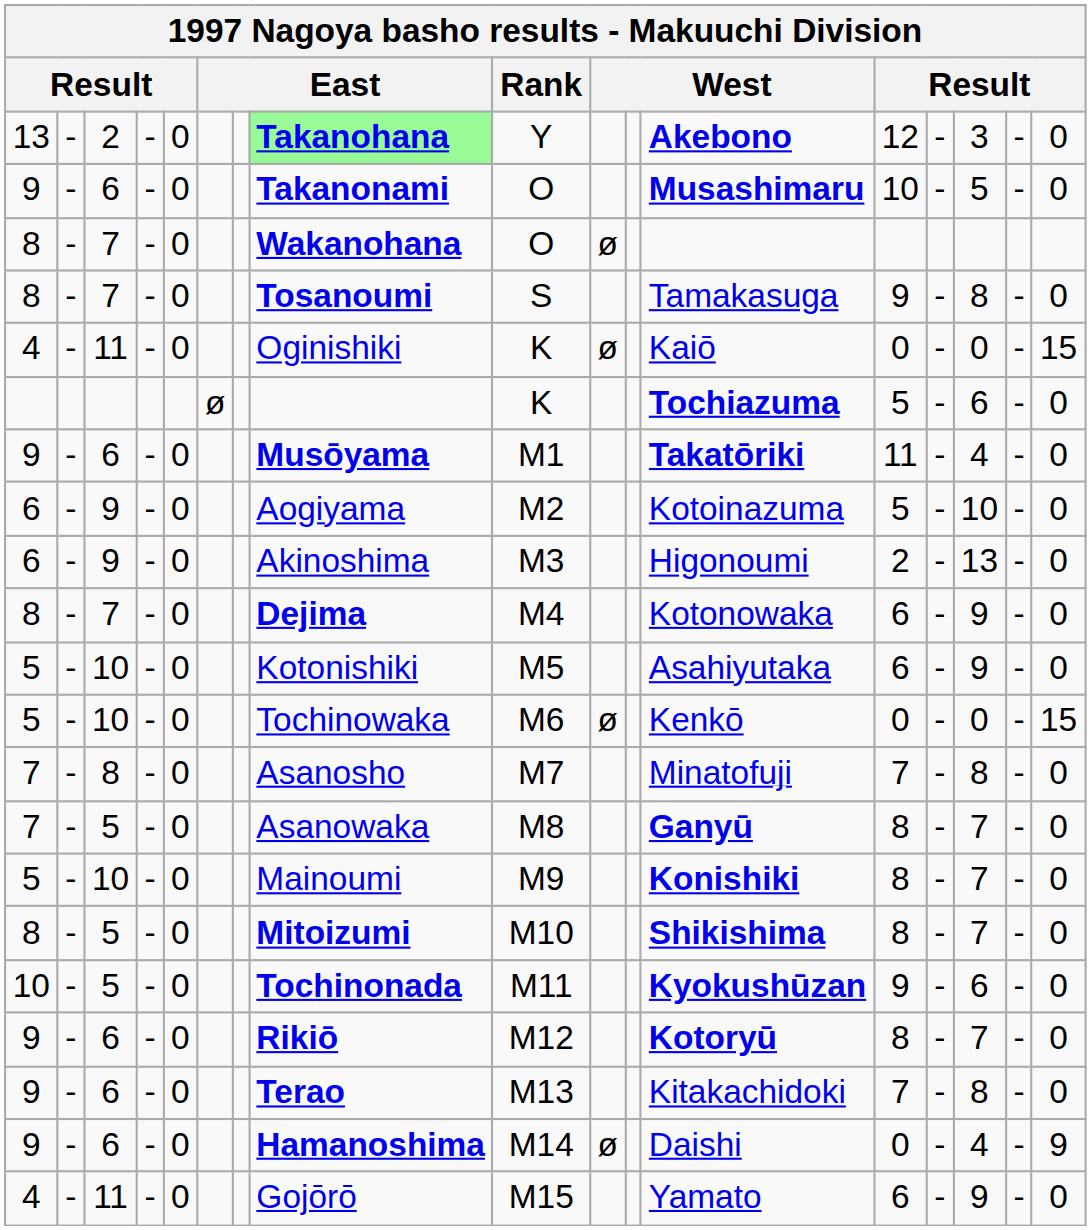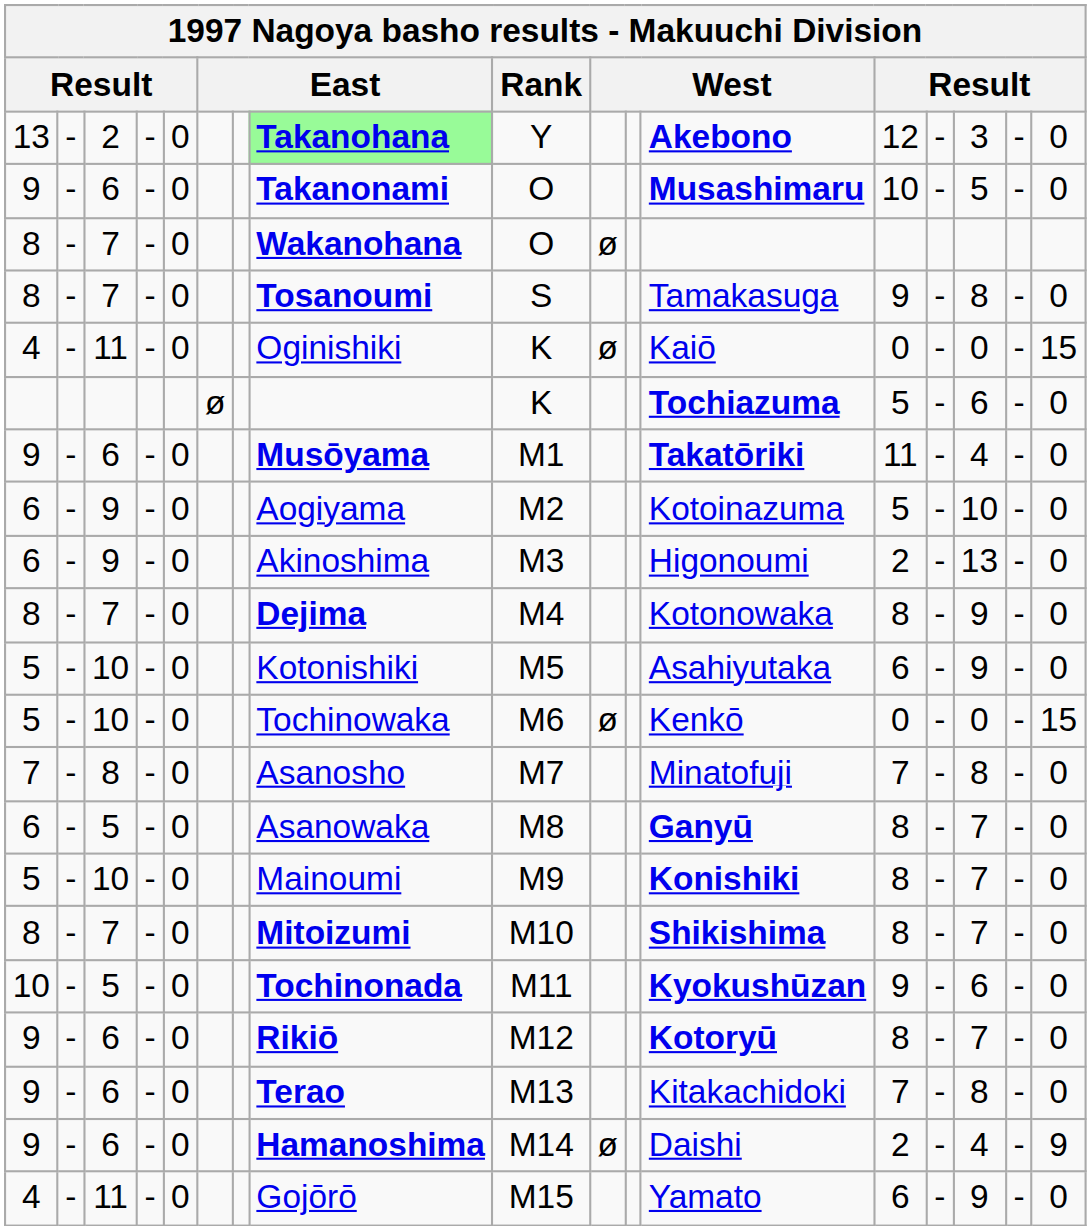row 12 | column 13: 6 -> 8
row 16 | column 1: 7 -> 6
row 18 | column 3: 5 -> 7
row 22 | column 13: 0 -> 2
